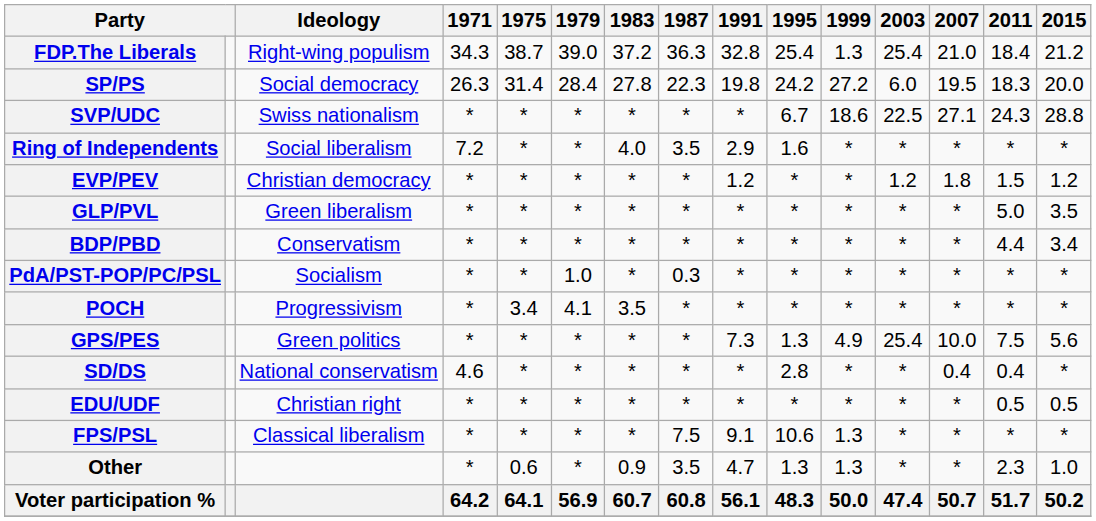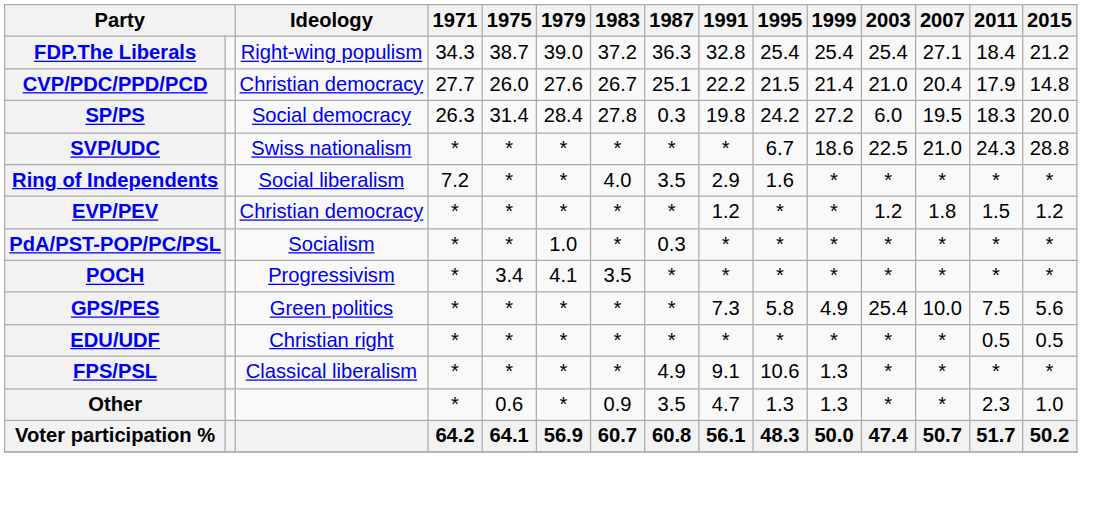FDP.The Liberals | 1999: 1.3 -> 25.4
FDP.The Liberals | 2007: 21.0 -> 27.1
+ row: CVP/PDC/PPD/PCD | Christian democracy | 27.7 | 26.0 | 27.6 | 26.7 | 25.1 | 22.2 | 21.5 | 21.4 | 21.0 | 20.4 | 17.9 | 14.8
SP/PS | 1987: 22.3 -> 0.3
SVP/UDC | 2007: 27.1 -> 21.0
- row: GLP/PVL | Green liberalism | * | * | * | * | * | * | * | * | * | * | 5.0 | 3.5
- row: BDP/PBD | Conservatism | * | * | * | * | * | * | * | * | * | * | 4.4 | 3.4
GPS/PES | 1995: 1.3 -> 5.8
- row: SD/DS | National conservatism | 4.6 | * | * | * | * | * | 2.8 | * | * | 0.4 | 0.4 | *
FPS/PSL | 1987: 7.5 -> 4.9
